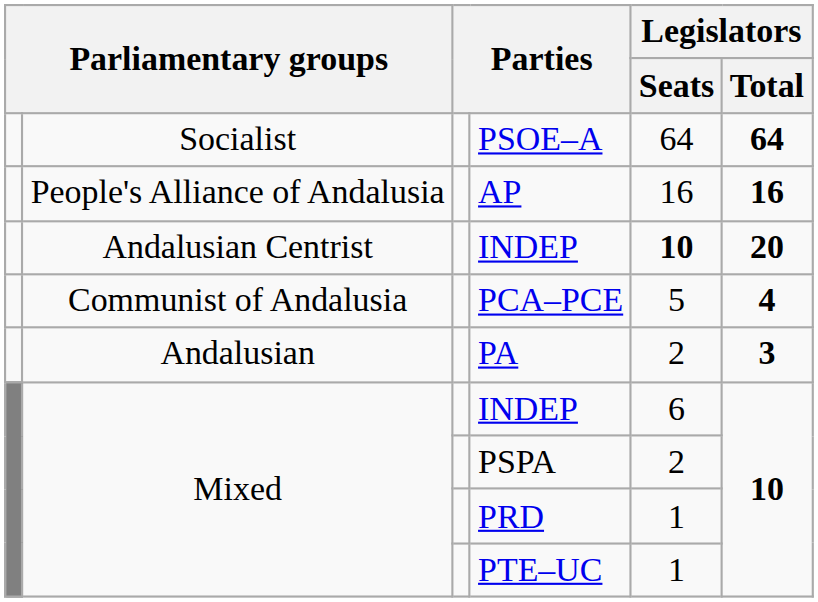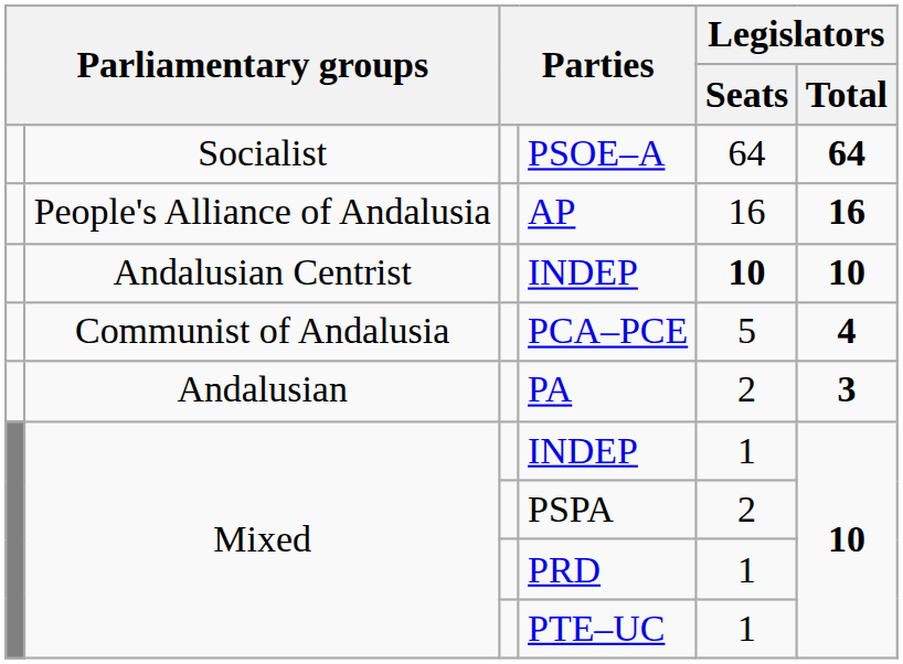Andalusian Centrist / INDEP | Legislators / Total: 20 -> 10
Mixed / INDEP | Legislators / Seats: 6 -> 1
